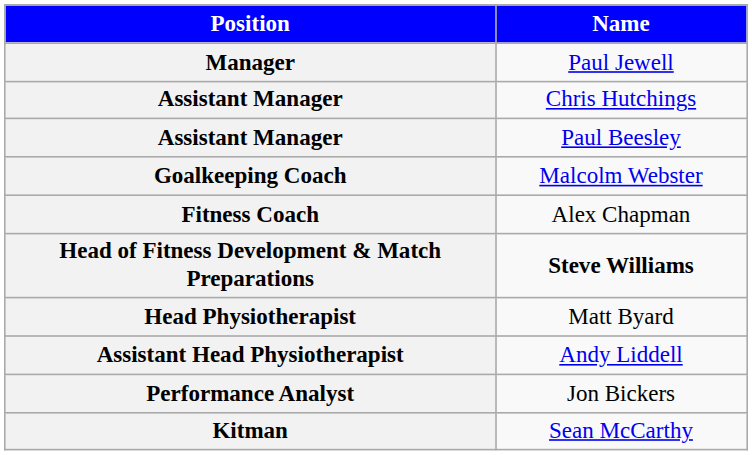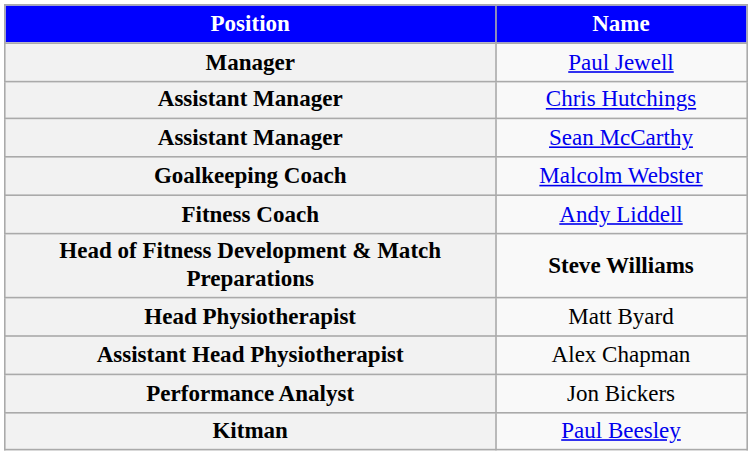row 4 | Name: Paul Beesley -> Sean McCarthy
row 6 | Name: Alex Chapman -> Andy Liddell
row 9 | Name: Andy Liddell -> Alex Chapman
row 11 | Name: Sean McCarthy -> Paul Beesley
